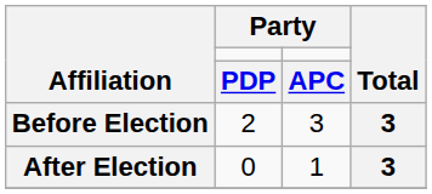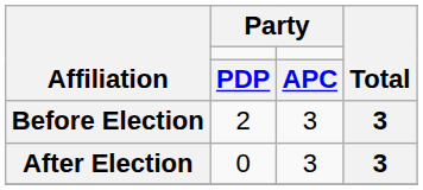After Election | column 3: 1 -> 3
